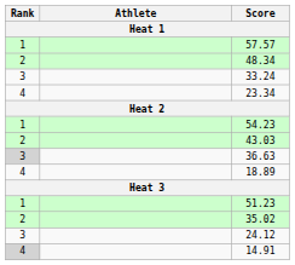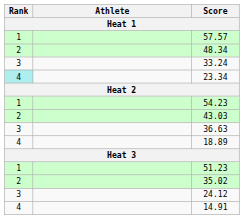23.34 | Rank: no background -> paleturquoise background
36.63 | Rank: lightgrey background -> no background
14.91 | Rank: lightgrey background -> no background
